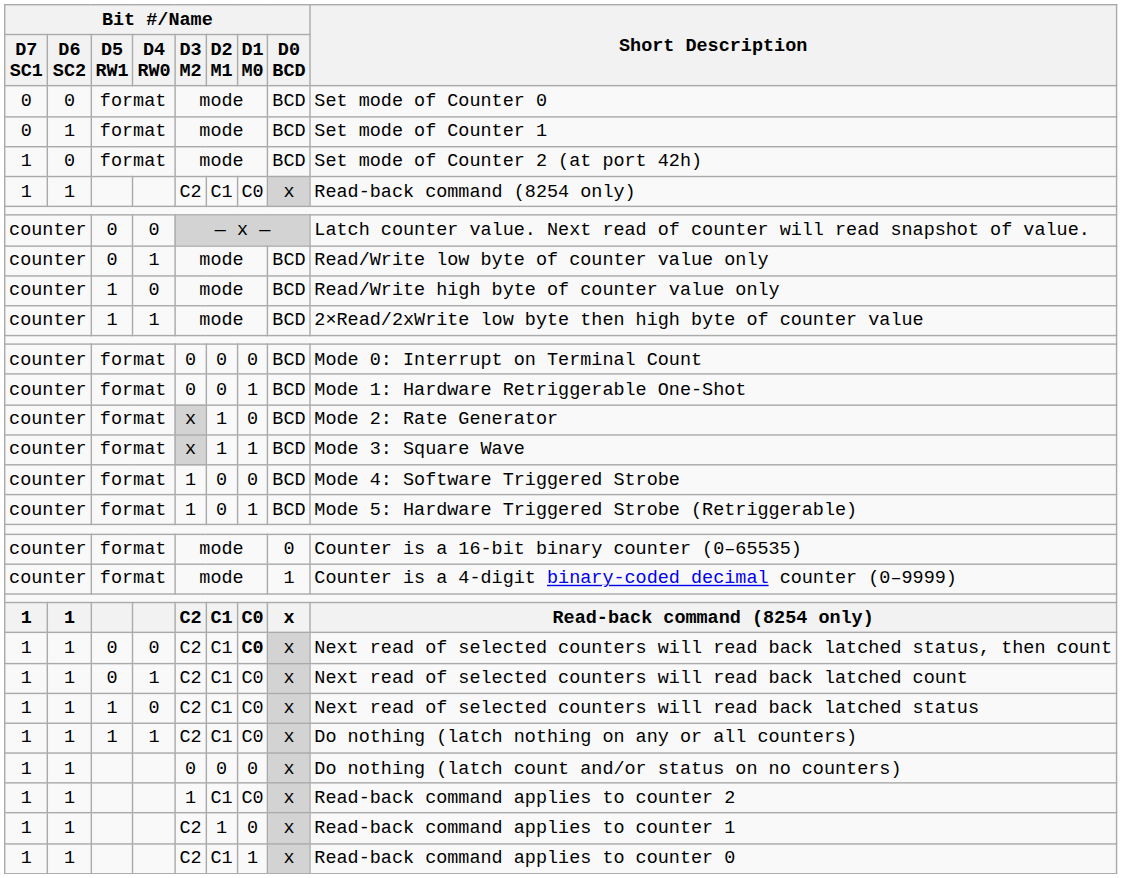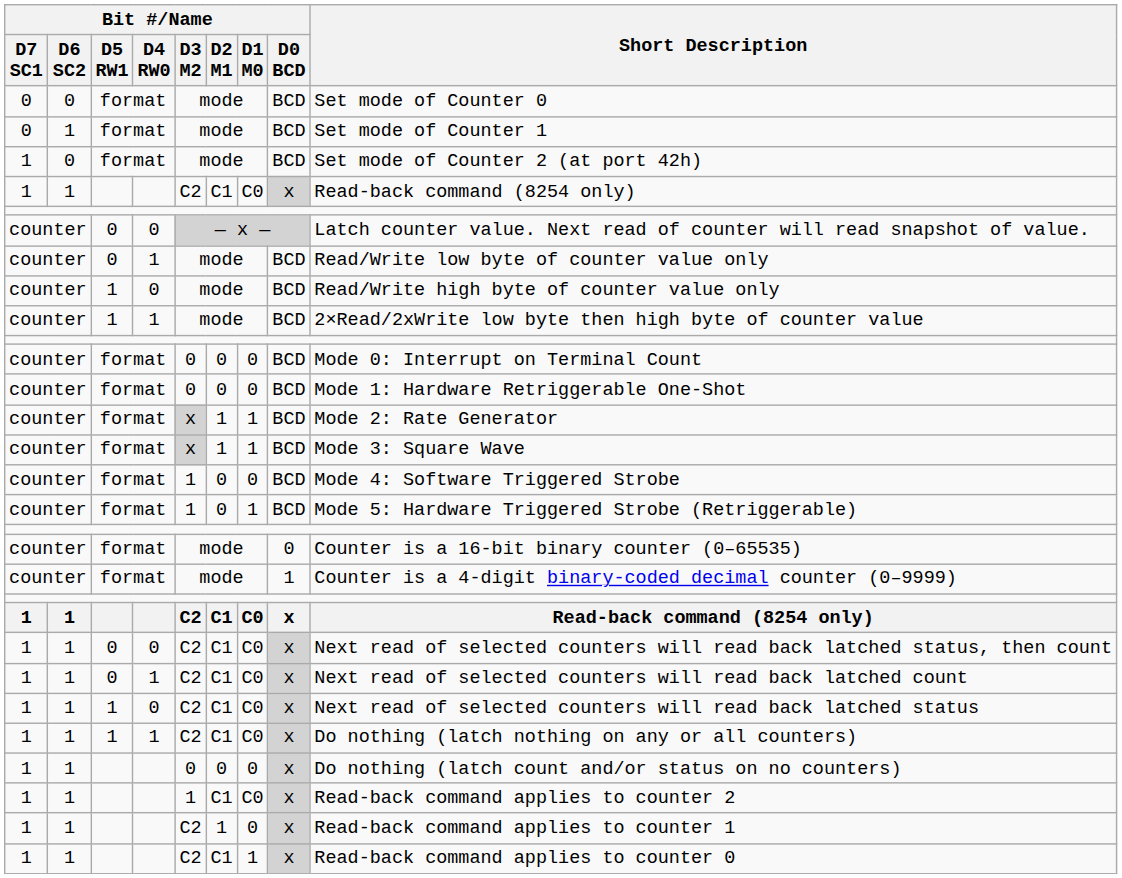row 14 | Bit #/Name / D1 M0: 1 -> 0
row 15 | Bit #/Name / D1 M0: 0 -> 1
row 24 | Bit #/Name / D1 M0: bold -> normal
